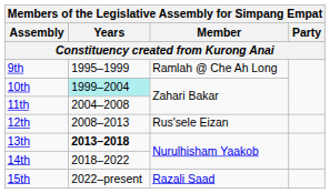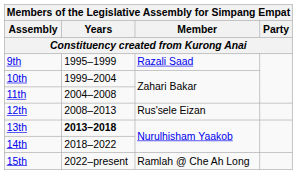9th | Member: Ramlah @ Che Ah Long -> Razali Saad
10th | Years: paleturquoise background -> no background
15th | Member: Razali Saad -> Ramlah @ Che Ah Long
